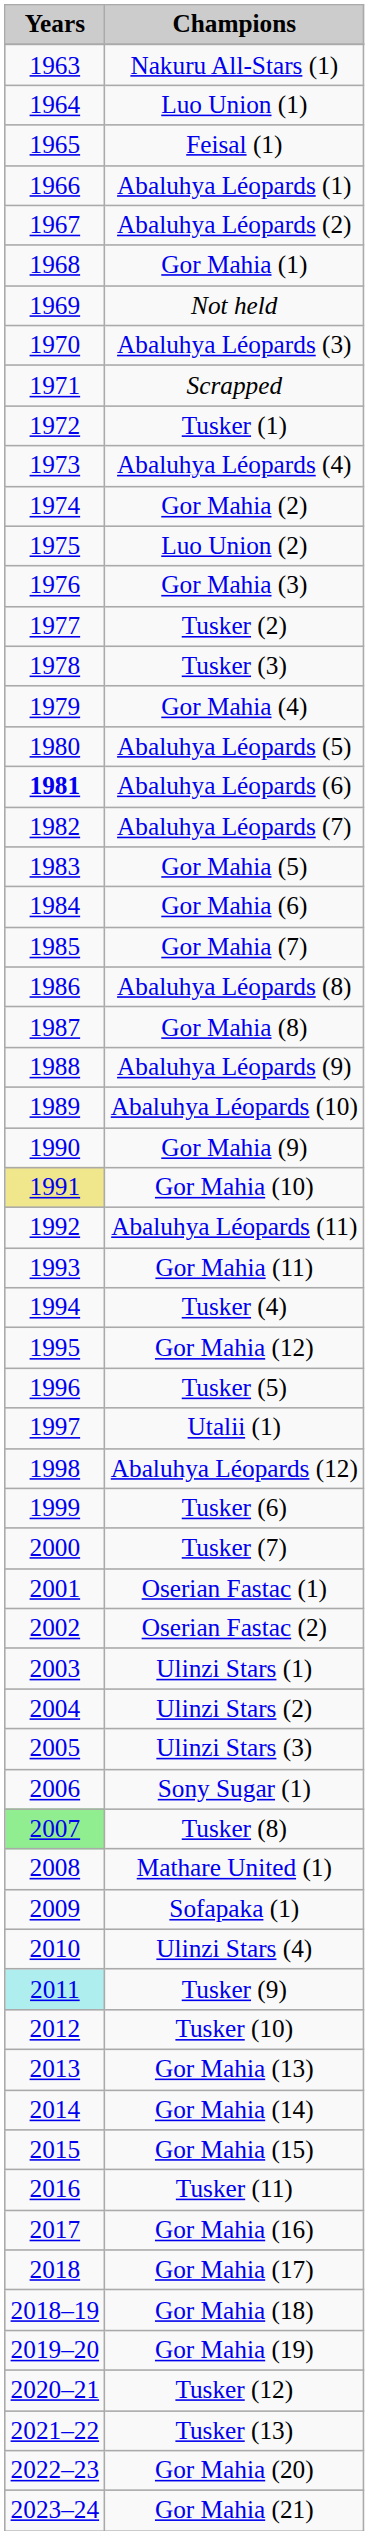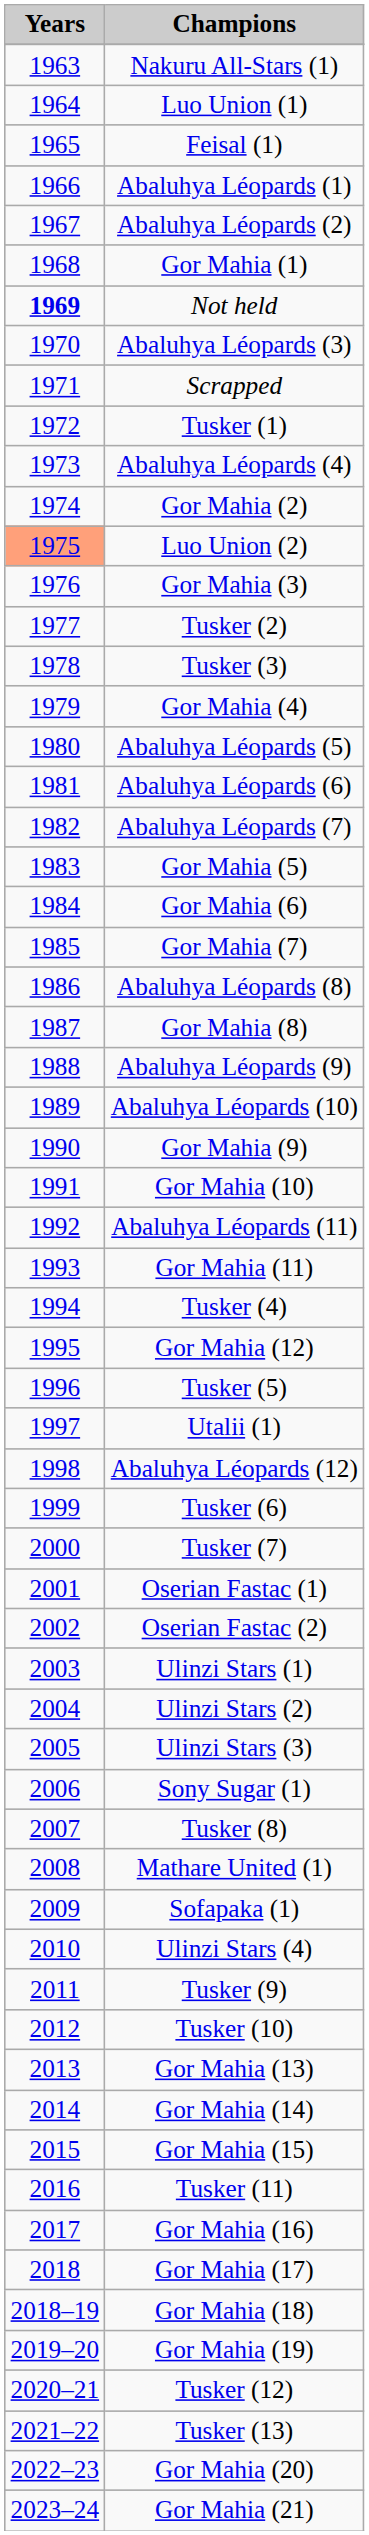Not held | Years: normal -> bold
Luo Union (2) | Years: no background -> lightsalmon background
Abaluhya Léopards (6) | Years: bold -> normal
Gor Mahia (10) | Years: khaki background -> no background
Tusker (8) | Years: lightgreen background -> no background
Tusker (9) | Years: paleturquoise background -> no background
